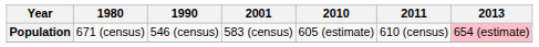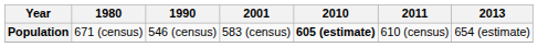Population | 2010: normal -> bold
Population | 2013: pink background -> no background
